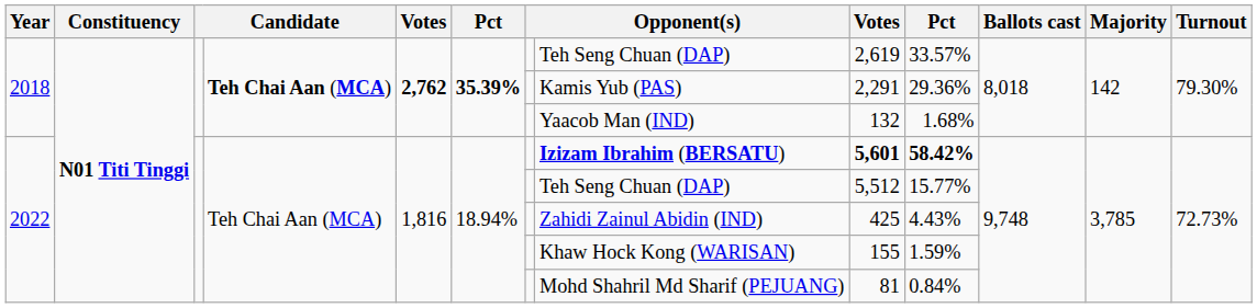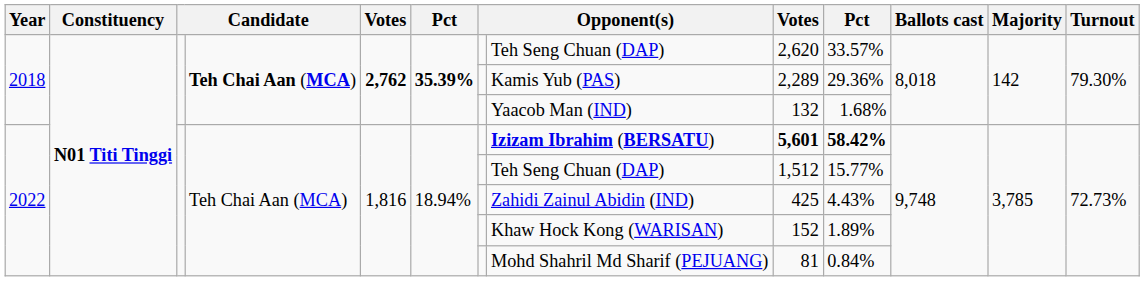row 2 | column 9: 2,619 -> 2,620
row 3 | column 9: 2,291 -> 2,289
row 6 | column 9: 5,512 -> 1,512
row 8 | column 9: 155 -> 152
row 8 | column 10: 1.59% -> 1.89%
